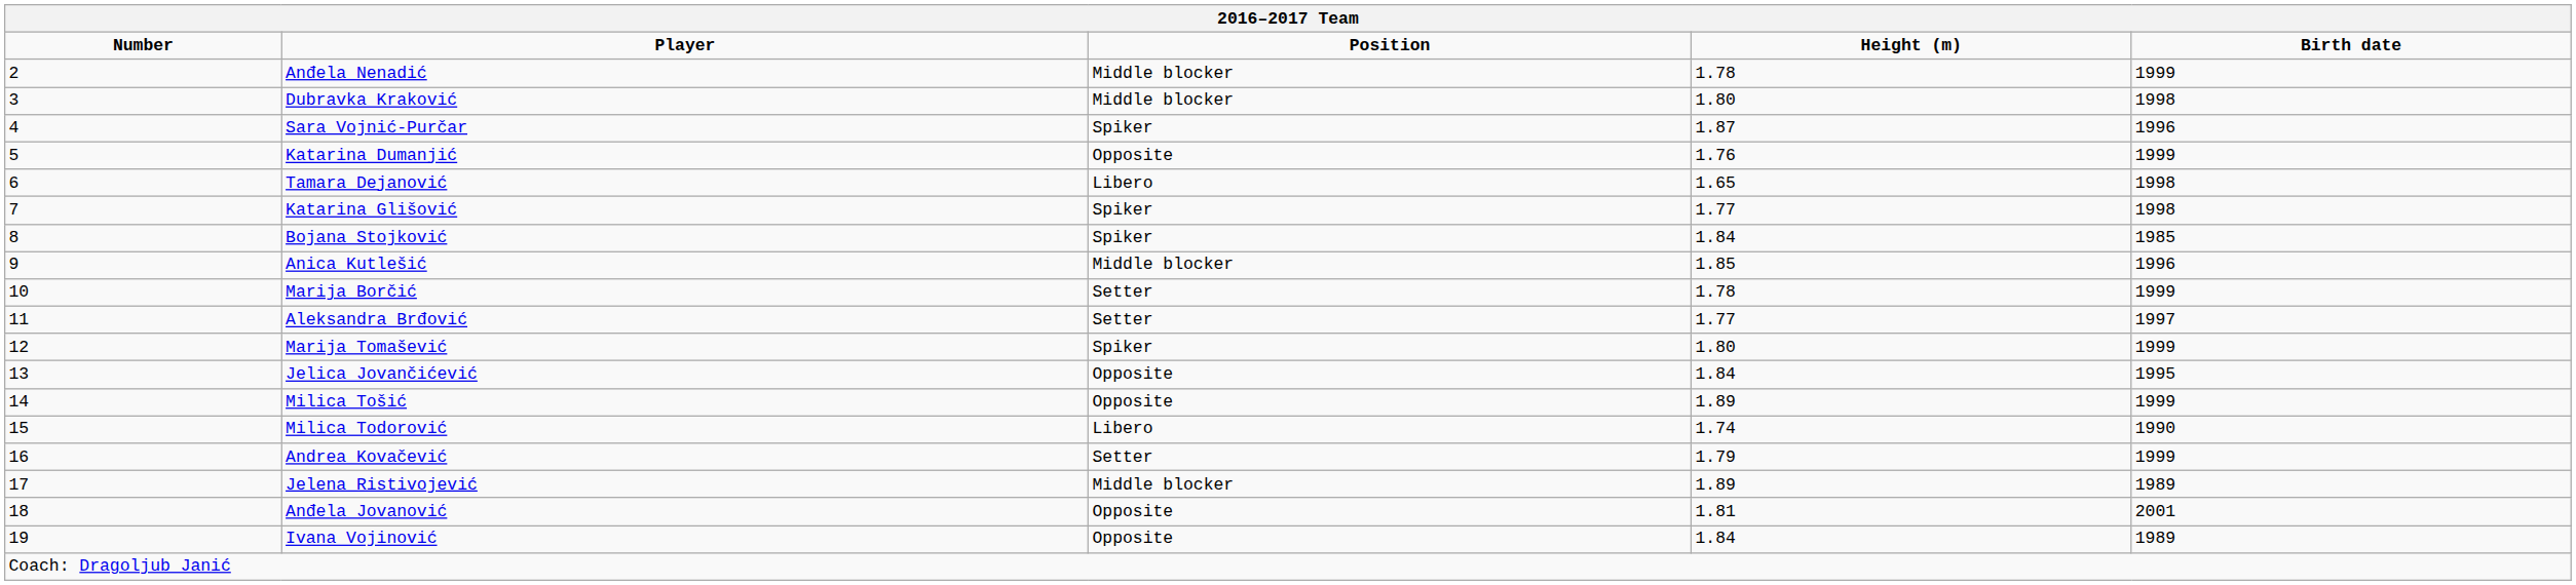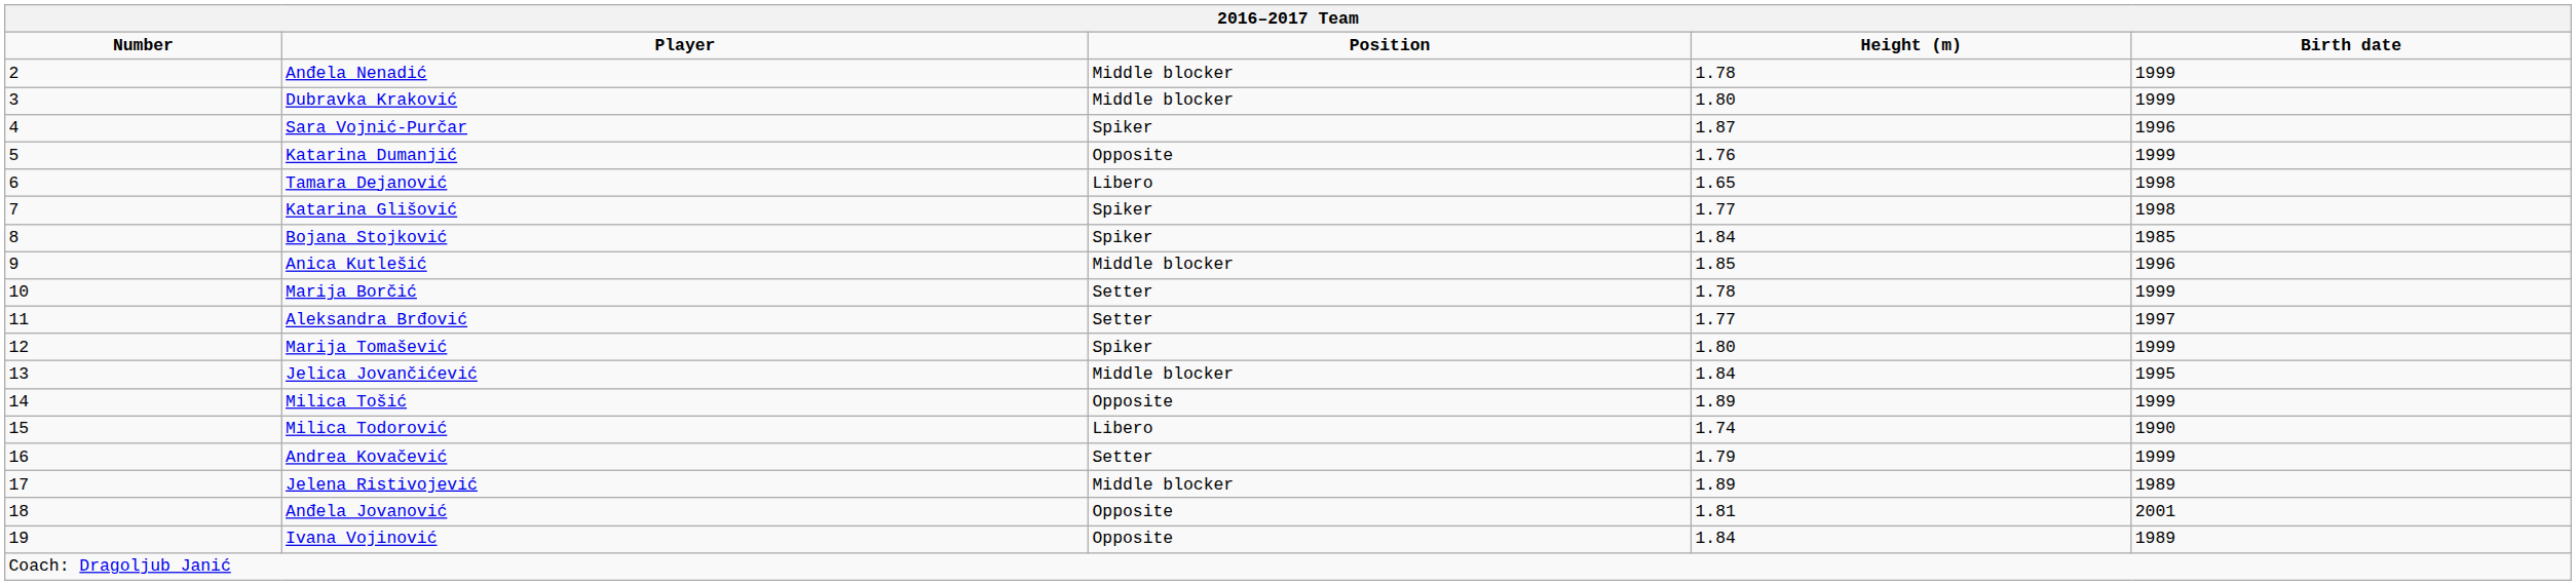Dubravka Kraković | 2016–2017 Team / Birth date: 1998 -> 1999
Jelica Jovančićević | 2016–2017 Team / Position: Opposite -> Middle blocker
